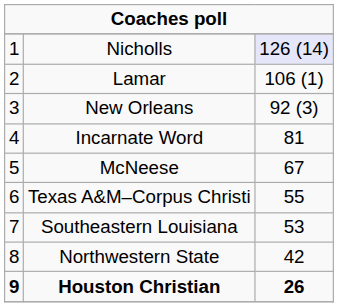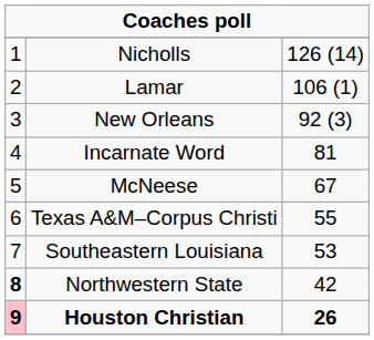Nicholls | column 3: lavender background -> no background
Northwestern State | column 1: normal -> bold
Houston Christian | column 1: no background -> pink background
